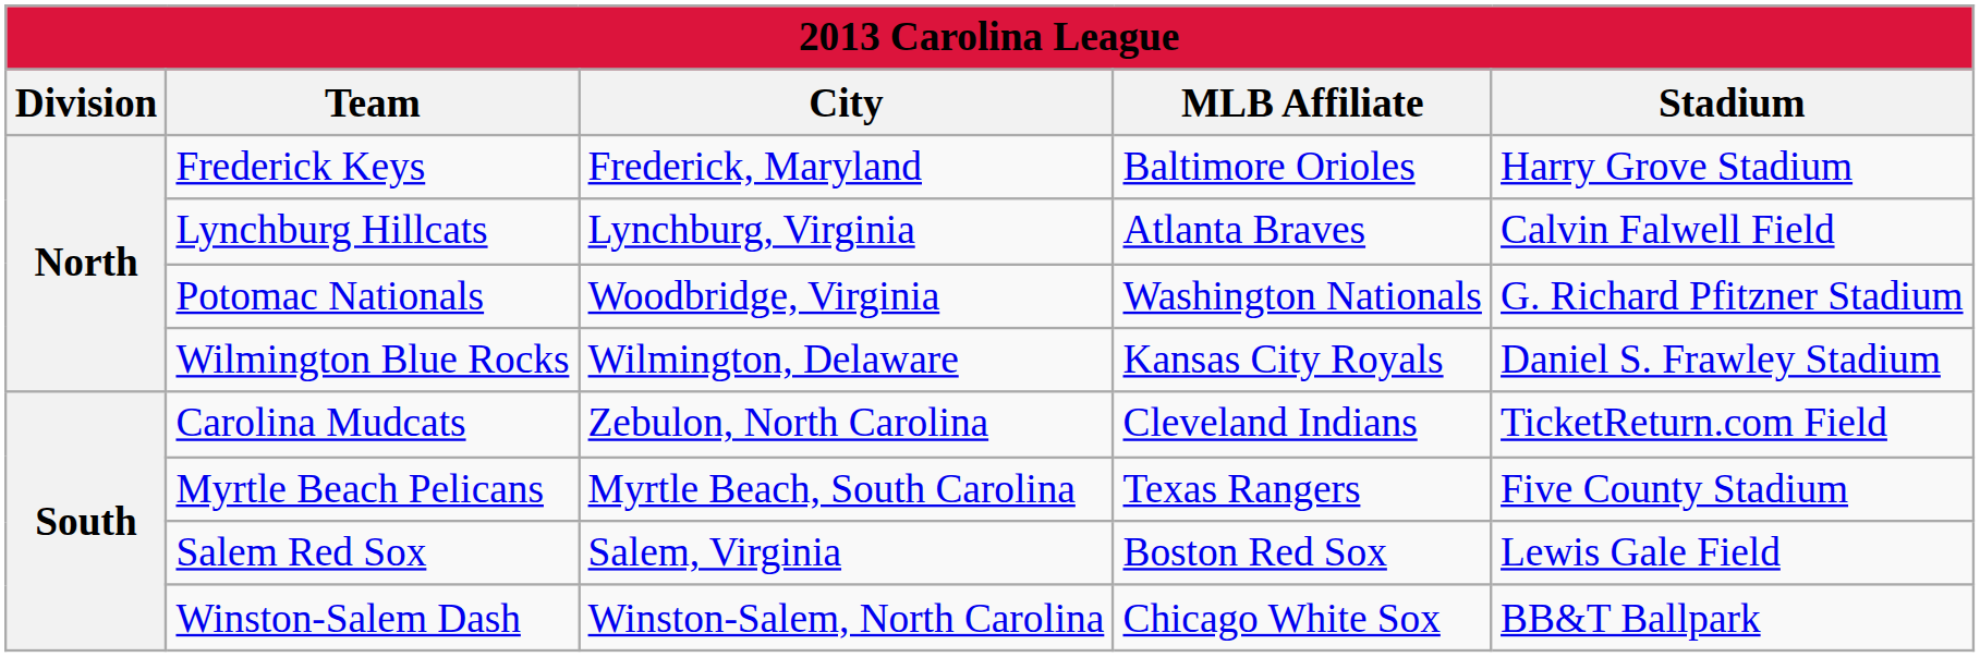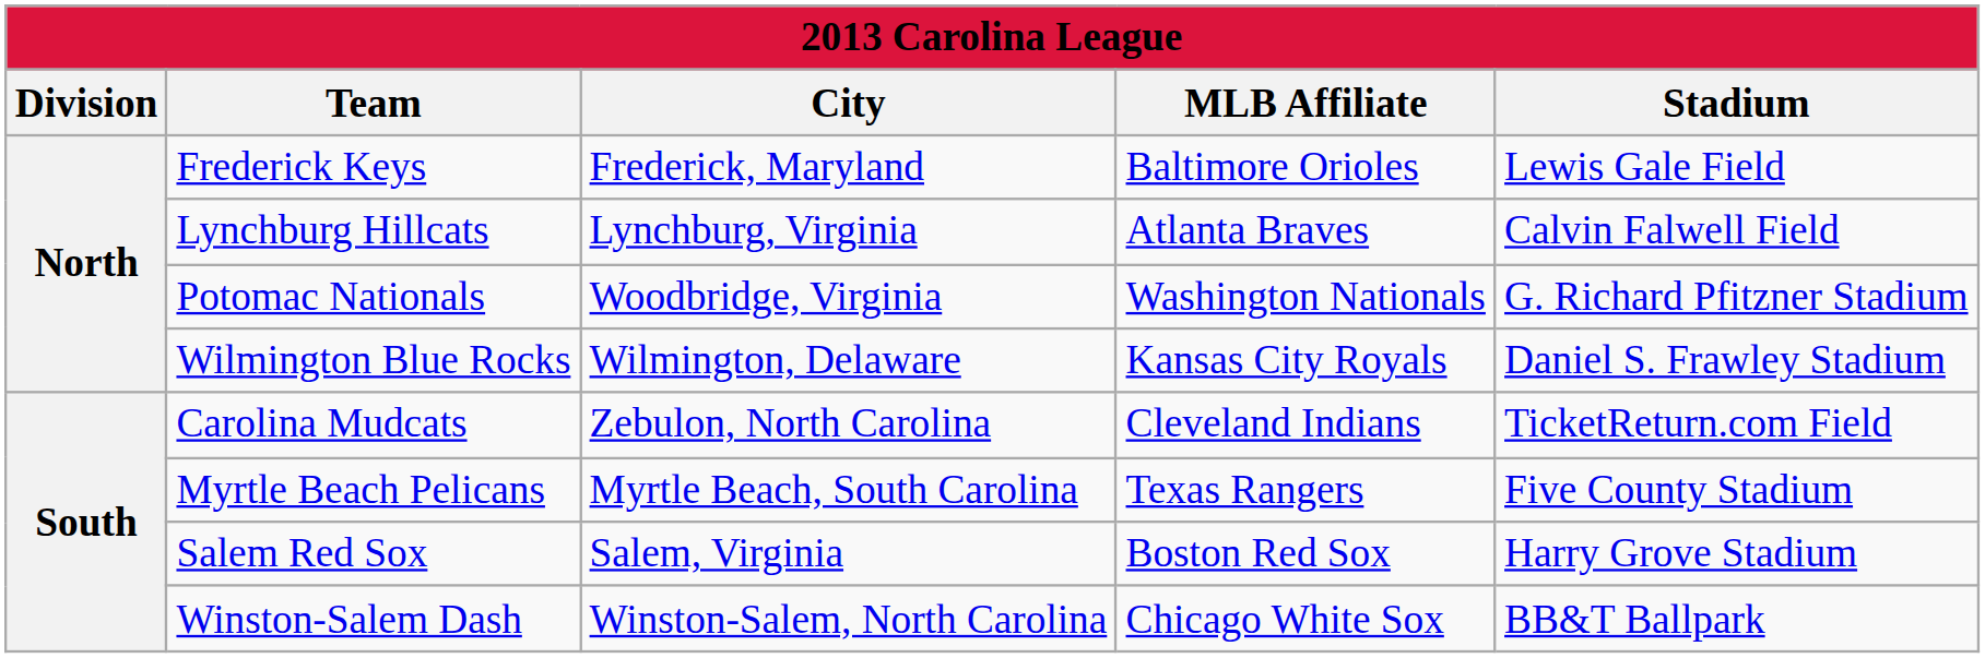Frederick Keys | Stadium: Harry Grove Stadium -> Lewis Gale Field
Salem Red Sox | Stadium: Lewis Gale Field -> Harry Grove Stadium
